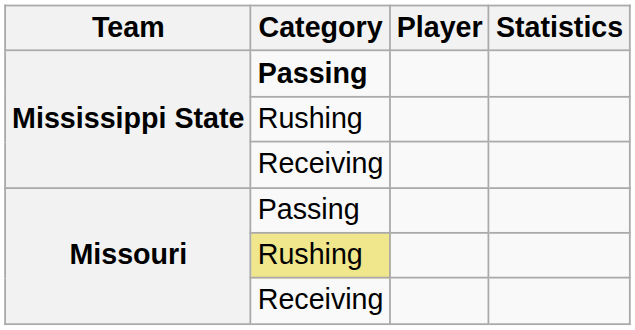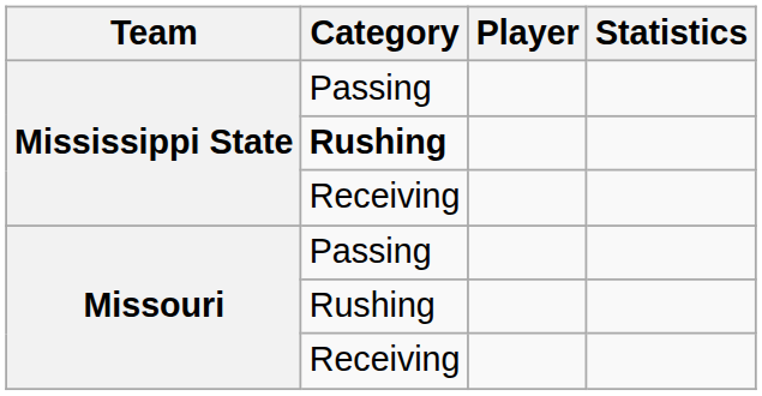Mississippi State / Passing | Category: bold -> normal
Mississippi State / Rushing | Category: normal -> bold
Missouri / Rushing | Category: khaki background -> no background
